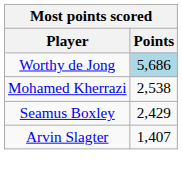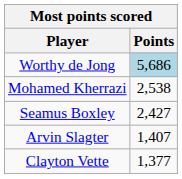Seamus Boxley | Points: 2,429 -> 2,427
+ row: Clayton Vette | 1,377
